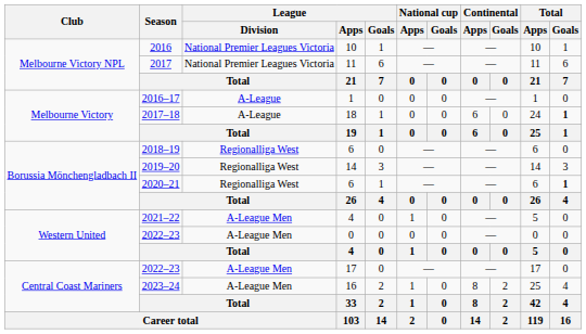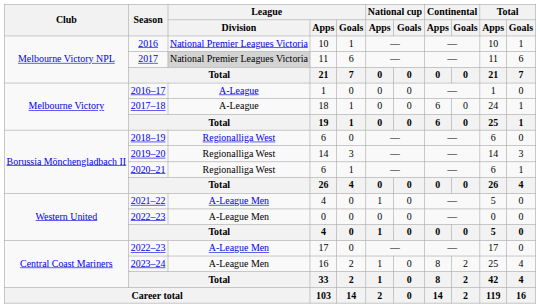2017 | League / Division: no background -> lightgrey background
2017–18 | Total / Goals: bold -> normal
2020–21 | Total / Goals: bold -> normal
